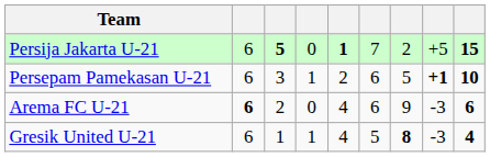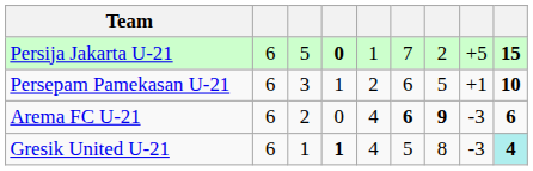Persija Jakarta U-21 | column 3: bold -> normal
Persija Jakarta U-21 | column 4: normal -> bold
Persija Jakarta U-21 | column 5: bold -> normal
Persepam Pamekasan U-21 | column 8: bold -> normal
Arema FC U-21 | column 2: bold -> normal
Arema FC U-21 | column 6: normal -> bold
Arema FC U-21 | column 7: normal -> bold
Gresik United U-21 | column 4: normal -> bold
Gresik United U-21 | column 7: bold -> normal
Gresik United U-21 | column 9: no background -> paleturquoise background
